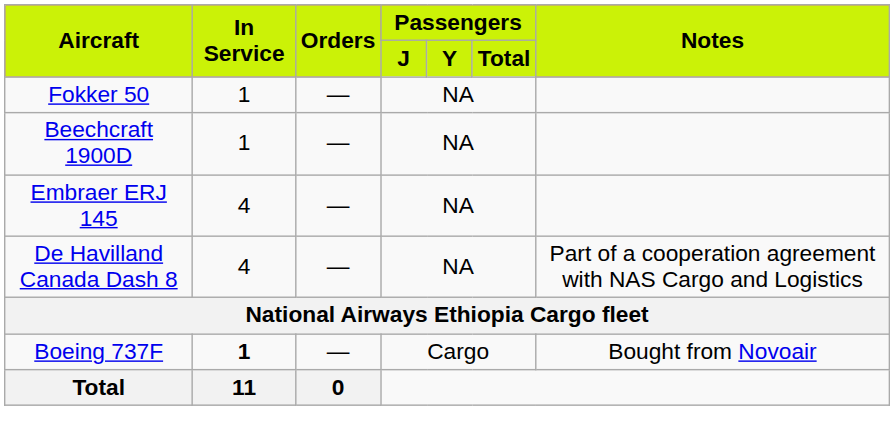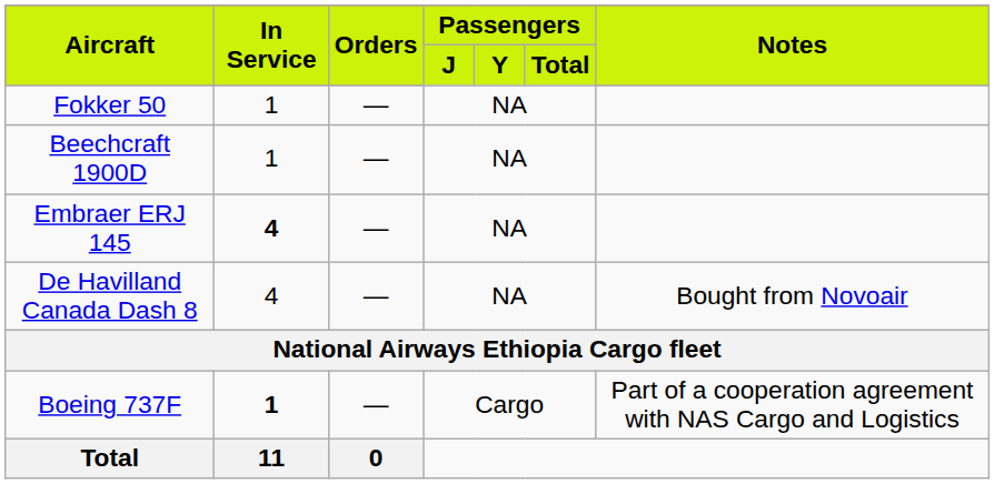Embraer ERJ 145 | In Service: normal -> bold
De Havilland Canada Dash 8 | Notes: Part of a cooperation agreement with NAS Cargo and Logistics -> Bought from Novoair
Boeing 737F | Notes: Bought from Novoair -> Part of a cooperation agreement with NAS Cargo and Logistics
